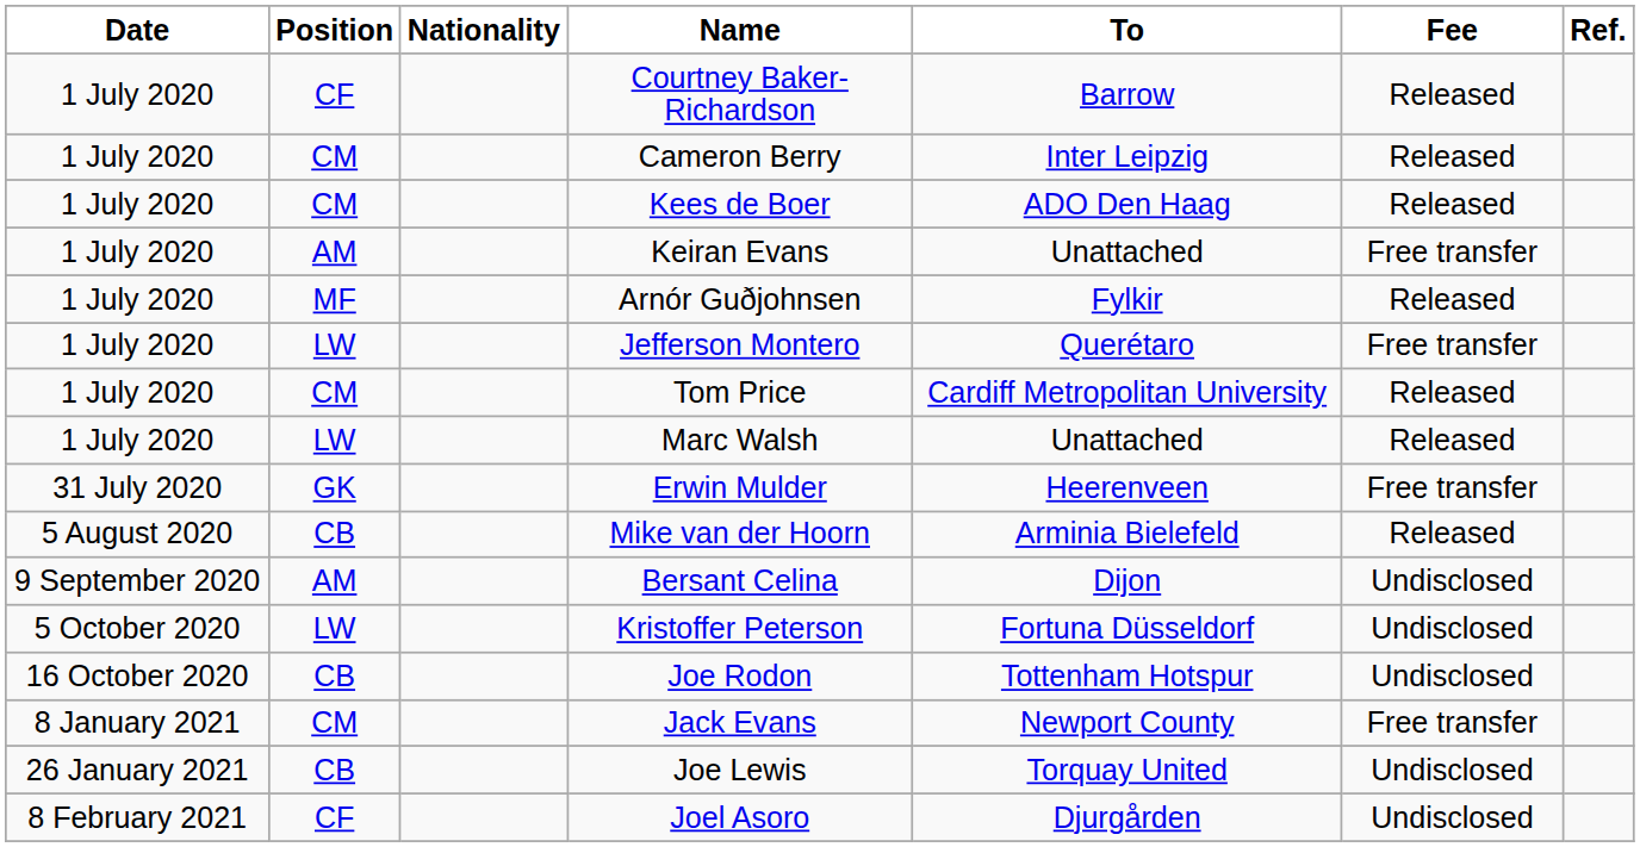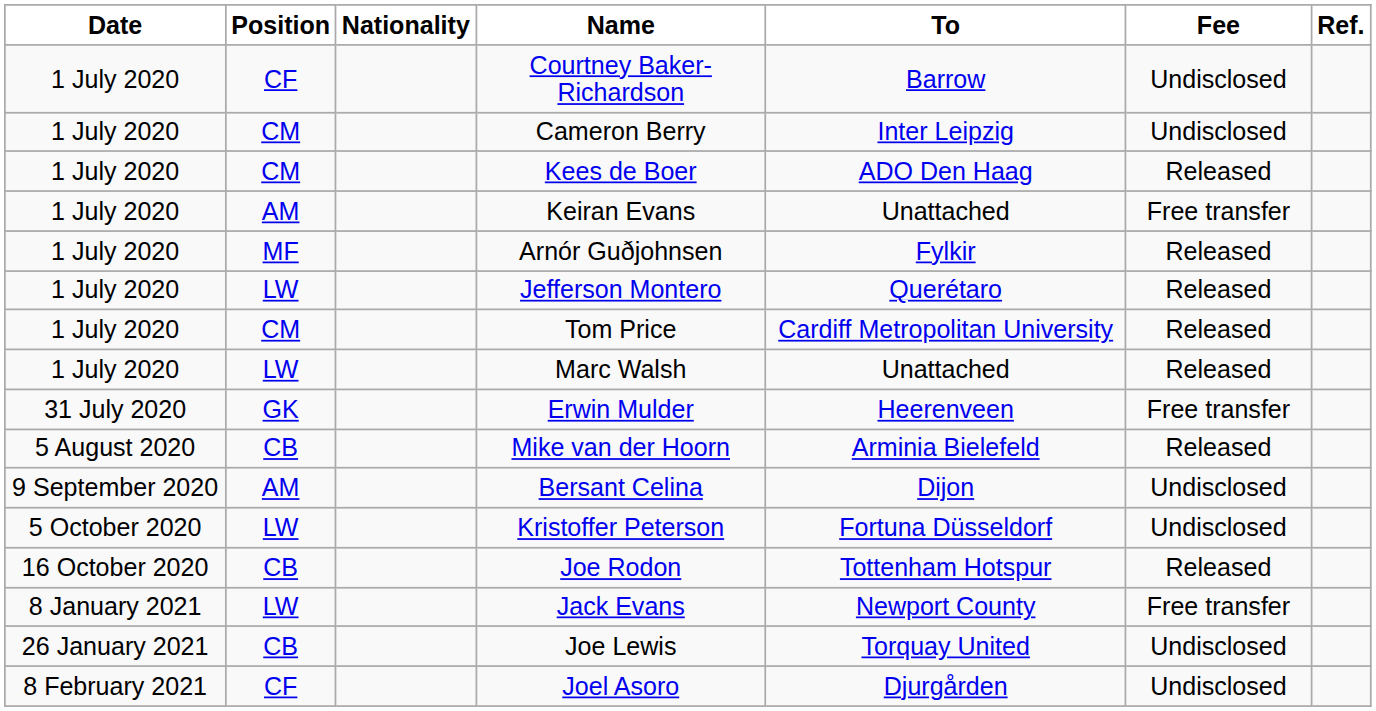Courtney Baker-Richardson | Fee: Released -> Undisclosed
Cameron Berry | Fee: Released -> Undisclosed
Jefferson Montero | Fee: Free transfer -> Released
Joe Rodon | Fee: Undisclosed -> Released
Jack Evans | Position: CM -> LW
